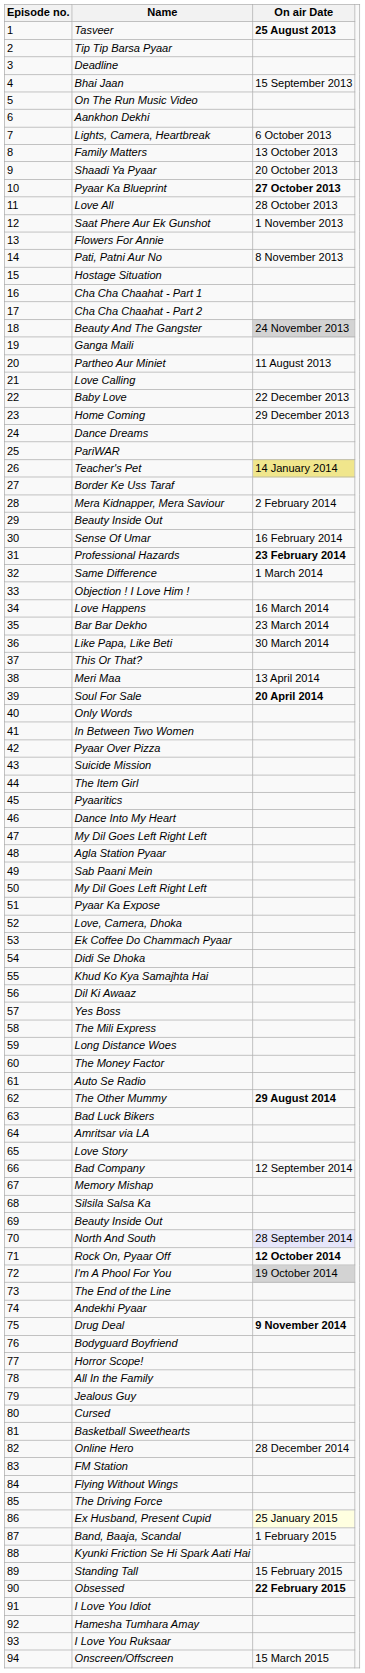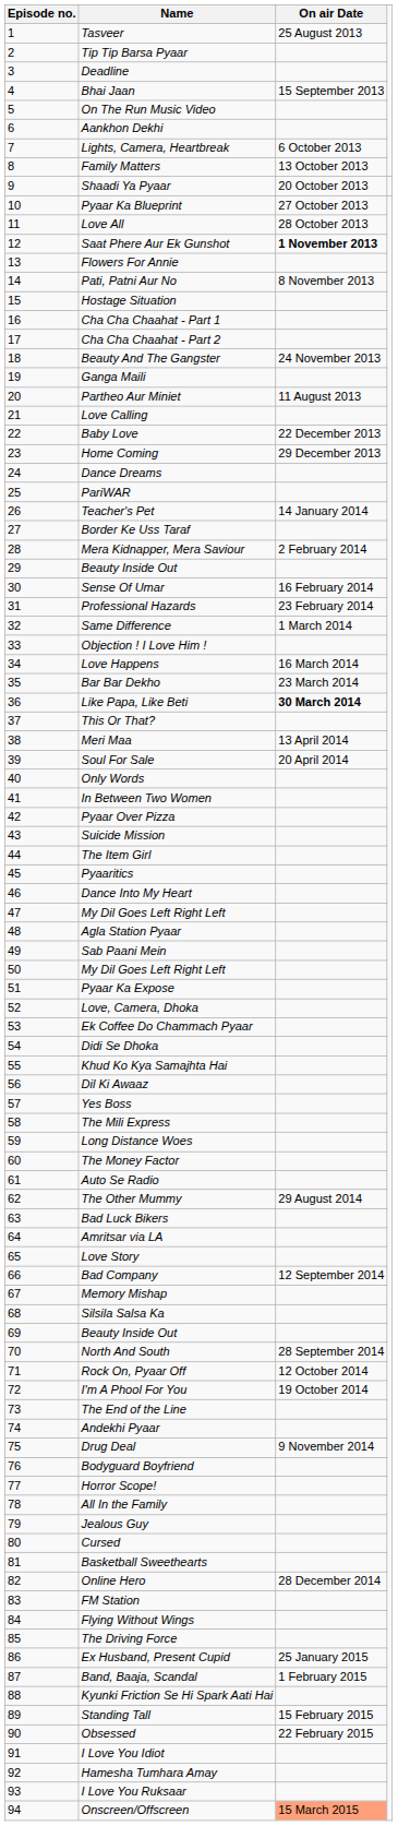Tasveer | On air Date: bold -> normal
Pyaar Ka Blueprint | On air Date: bold -> normal
Saat Phere Aur Ek Gunshot | On air Date: normal -> bold
Beauty And The Gangster | On air Date: lightgrey background -> no background
Teacher's Pet | On air Date: khaki background -> no background
Professional Hazards | On air Date: bold -> normal
Like Papa, Like Beti | On air Date: normal -> bold
Soul For Sale | On air Date: bold -> normal
The Other Mummy | On air Date: bold -> normal
North And South | On air Date: lavender background -> no background
Rock On, Pyaar Off | On air Date: bold -> normal
I'm A Phool For You | On air Date: lightgrey background -> no background
Drug Deal | On air Date: bold -> normal
Ex Husband, Present Cupid | On air Date: lightyellow background -> no background
Obsessed | On air Date: bold -> normal
Onscreen/Offscreen | On air Date: no background -> lightsalmon background
